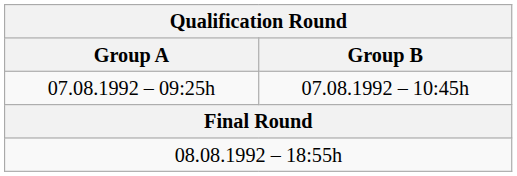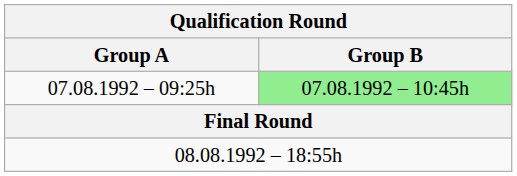07.08.1992 – 09:25h | Group B: no background -> lightgreen background
